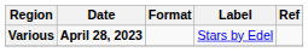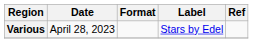Various | Date: bold -> normal
